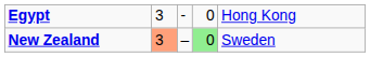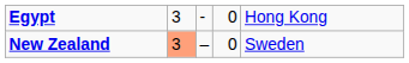New Zealand | column 4: lightgreen background -> no background
